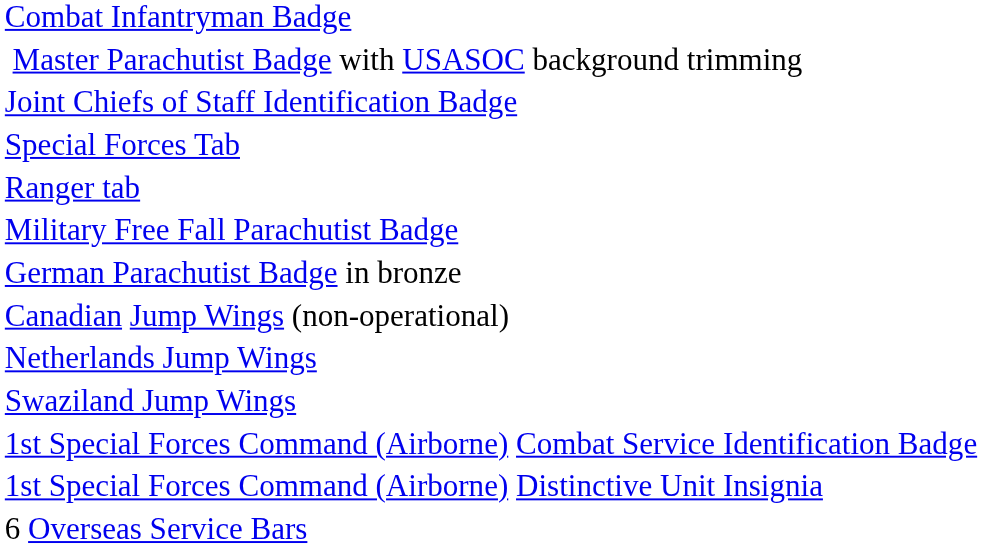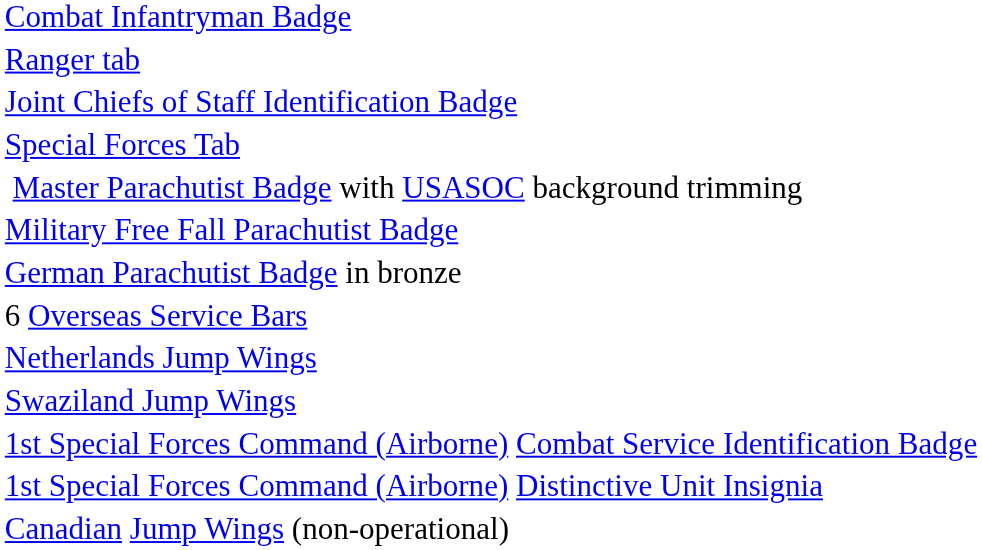row 2 | column 1: Master Parachutist Badge with USASOC background trimming -> Ranger tab
row 5 | column 1: Ranger tab -> Master Parachutist Badge with USASOC background trimming
row 8 | column 1: Canadian Jump Wings (non-operational) -> 6 Overseas Service Bars
row 13 | column 1: 6 Overseas Service Bars -> Canadian Jump Wings (non-operational)
